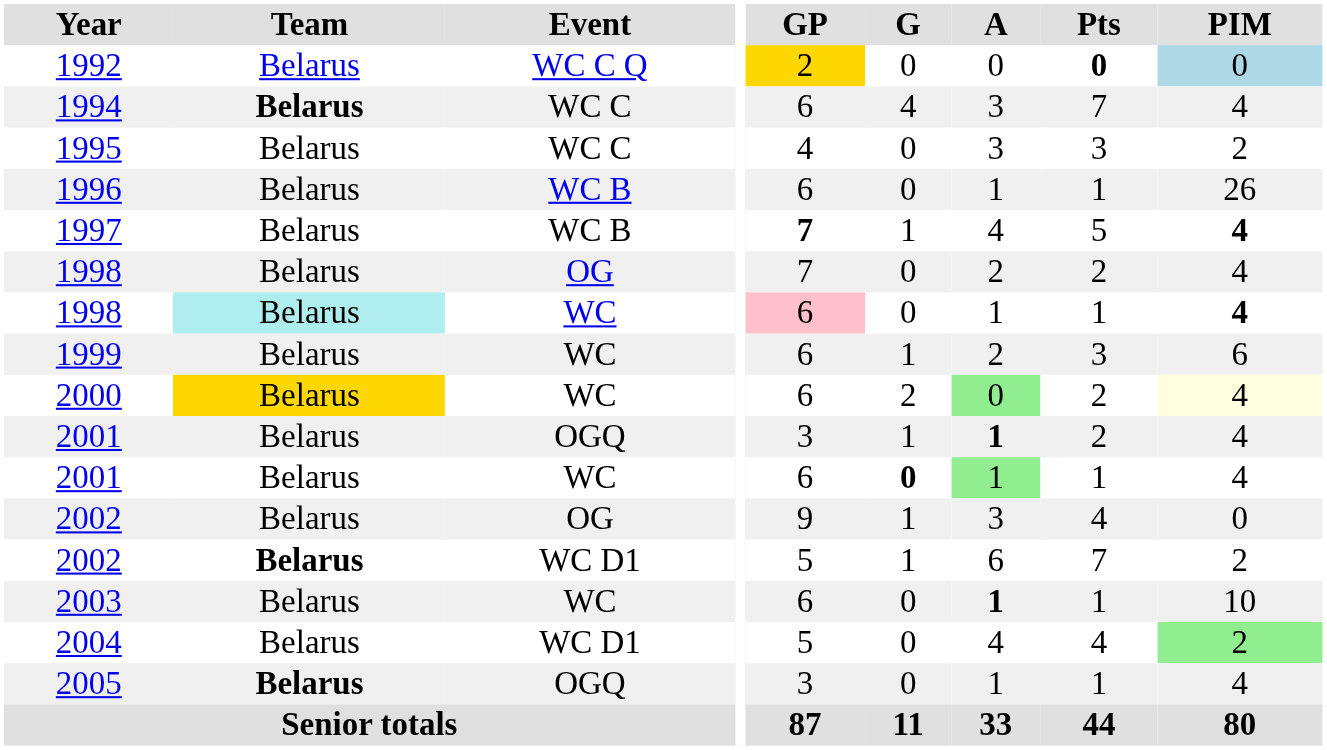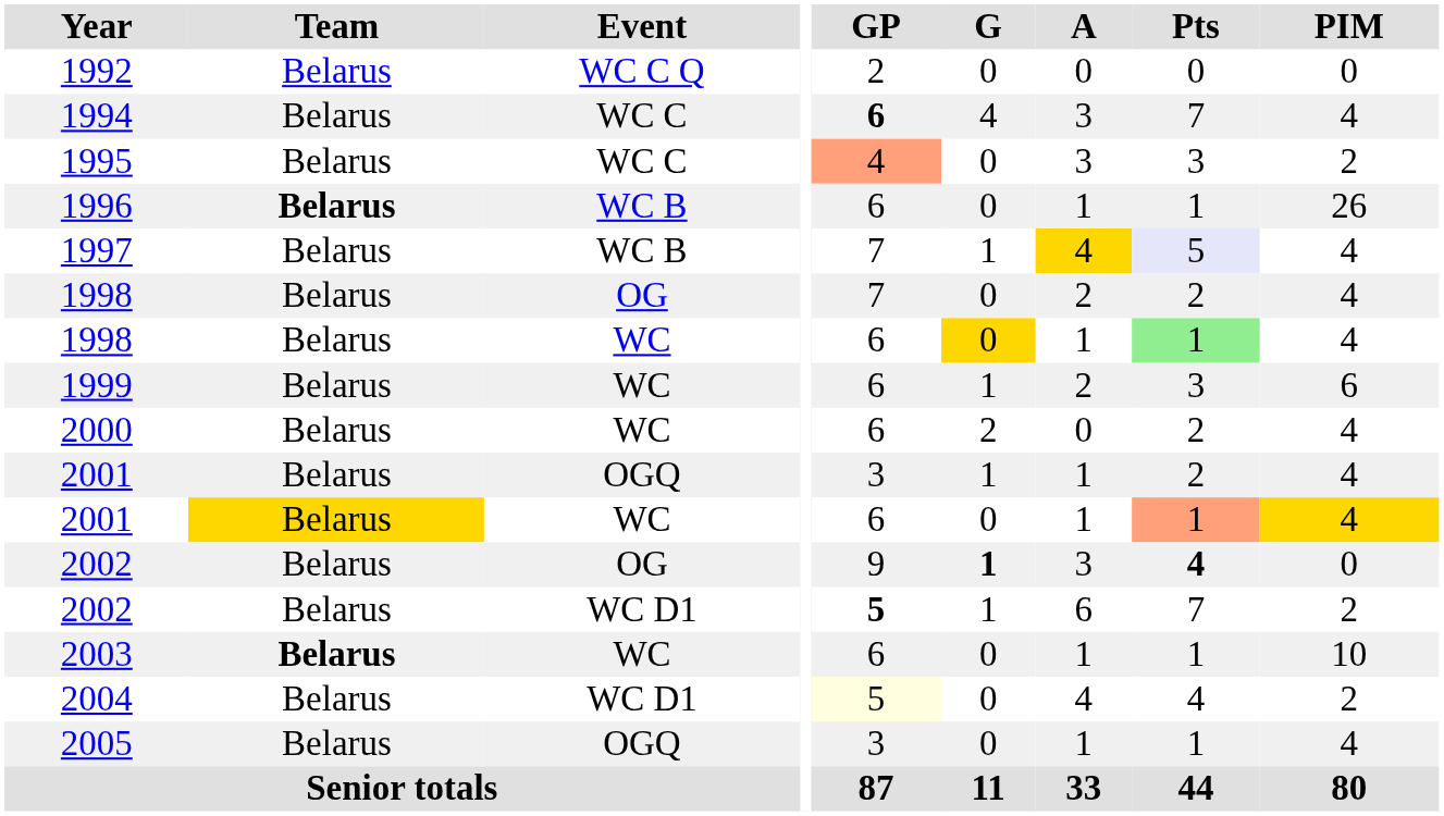1992 | GP: gold background -> no background
1992 | Pts: bold -> normal
1992 | PIM: lightblue background -> no background
1994 | Team: bold -> normal
1994 | GP: normal -> bold
1995 | GP: no background -> lightsalmon background
1996 | Team: normal -> bold
1997 | GP: bold -> normal
1997 | A: no background -> gold background
1997 | Pts: no background -> lavender background
1997 | PIM: bold -> normal
1998 / WC | Team: paleturquoise background -> no background
1998 / WC | GP: pink background -> no background
1998 / WC | G: no background -> gold background
1998 / WC | Pts: no background -> lightgreen background
1998 / WC | PIM: bold -> normal
2000 | Team: gold background -> no background
2000 | A: lightgreen background -> no background
2000 | PIM: lightyellow background -> no background
2001 / OGQ | A: bold -> normal
2001 / WC | Team: no background -> gold background
2001 / WC | G: bold -> normal
2001 / WC | A: lightgreen background -> no background
2001 / WC | Pts: no background -> lightsalmon background
2001 / WC | PIM: no background -> gold background
2002 / OG | G: normal -> bold
2002 / OG | Pts: normal -> bold
2002 / WC D1 | Team: bold -> normal
2002 / WC D1 | GP: normal -> bold
2003 | Team: normal -> bold
2003 | A: bold -> normal
2004 | GP: no background -> lightyellow background
2004 | PIM: lightgreen background -> no background
2005 | Team: bold -> normal
